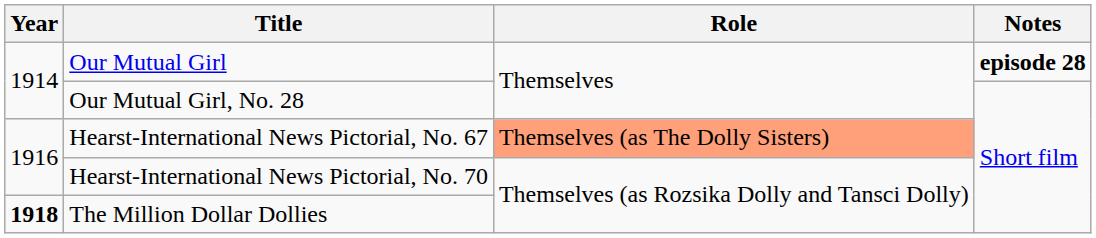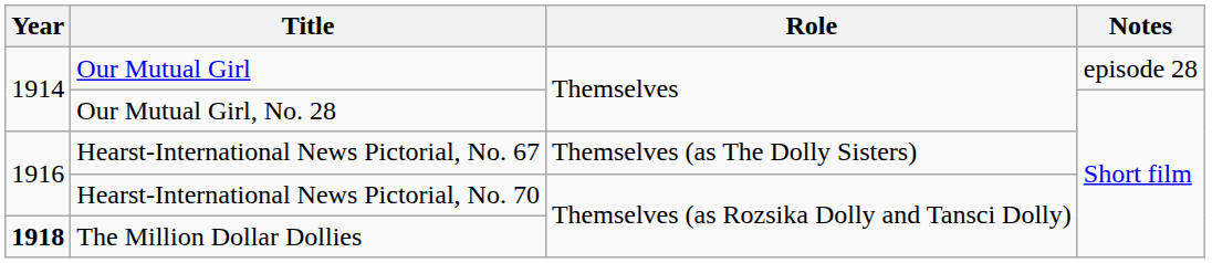Our Mutual Girl | Notes: bold -> normal
Hearst-International News Pictorial, No. 67 | Role: lightsalmon background -> no background
